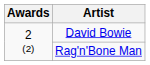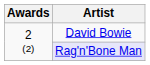Rag'n'Bone Man | Artist: no background -> lavender background
